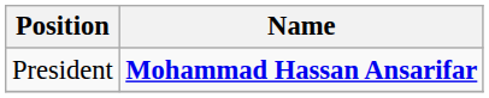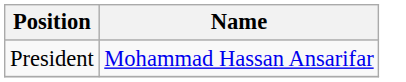President | Name: bold -> normal
